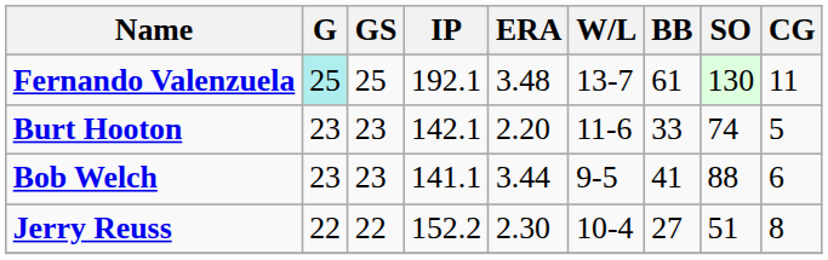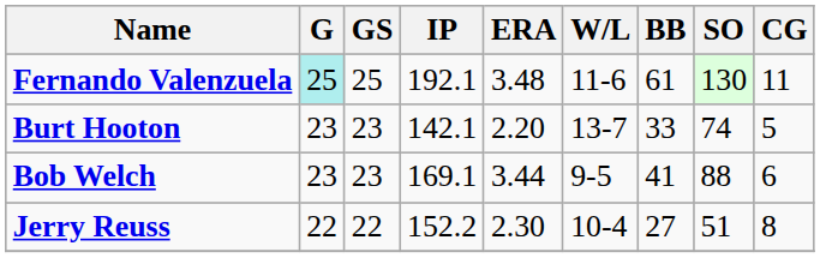Fernando Valenzuela | W/L: 13-7 -> 11-6
Burt Hooton | W/L: 11-6 -> 13-7
Bob Welch | IP: 141.1 -> 169.1
